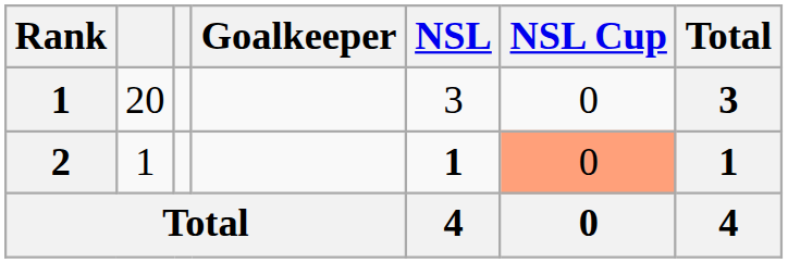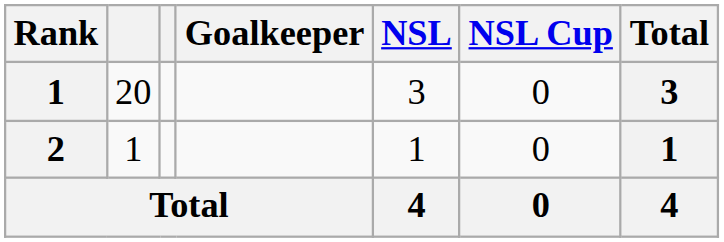2 | NSL: bold -> normal
2 | NSL Cup: lightsalmon background -> no background
